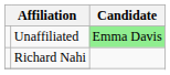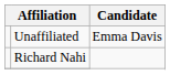Unaffiliated | Candidate: lightgreen background -> no background
